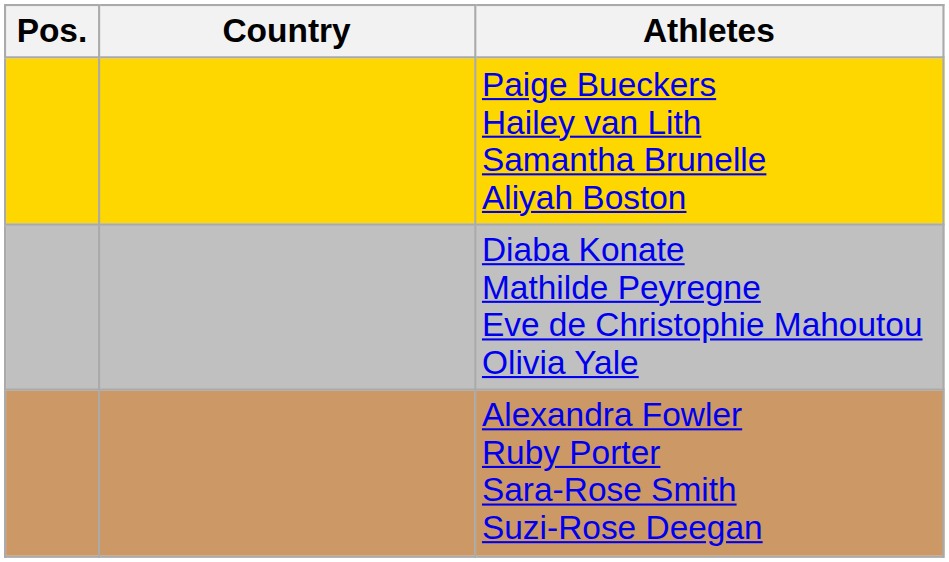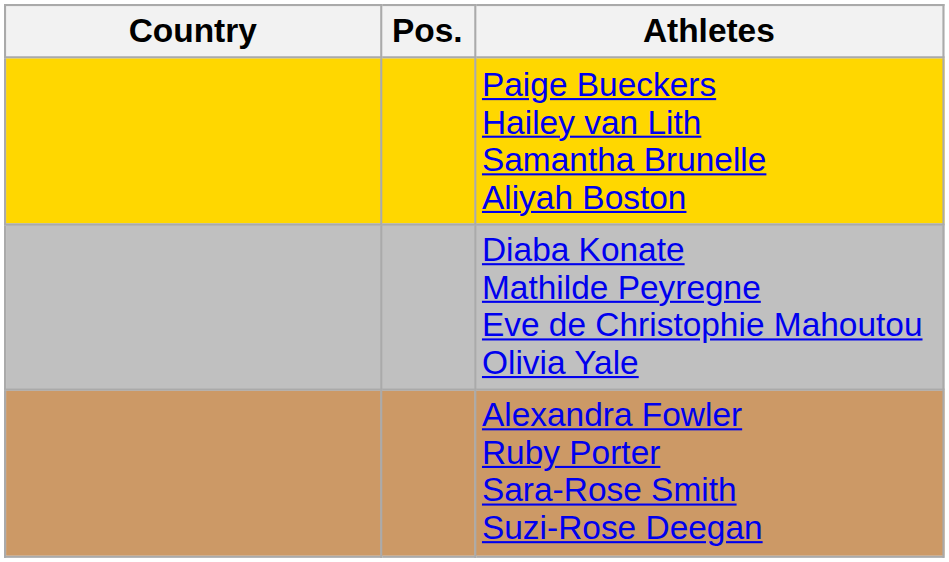columns swapped: Pos. <-> Country
